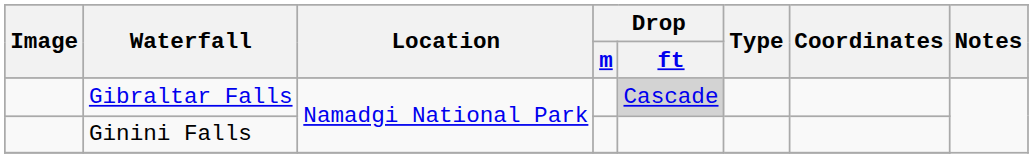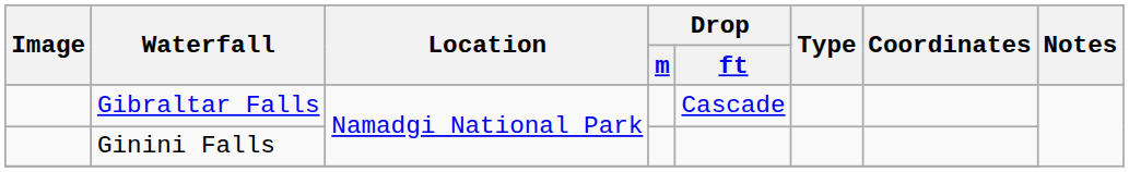Gibraltar Falls | Drop / ft: lightgrey background -> no background
